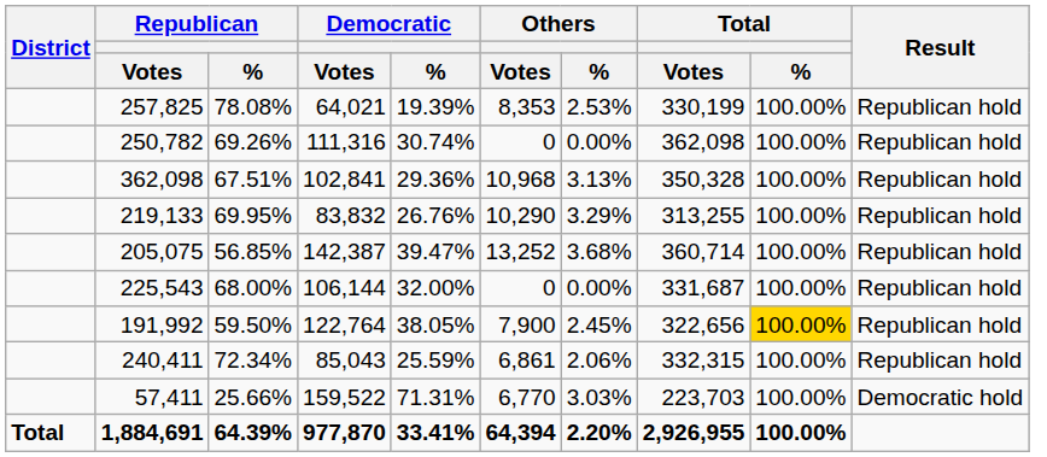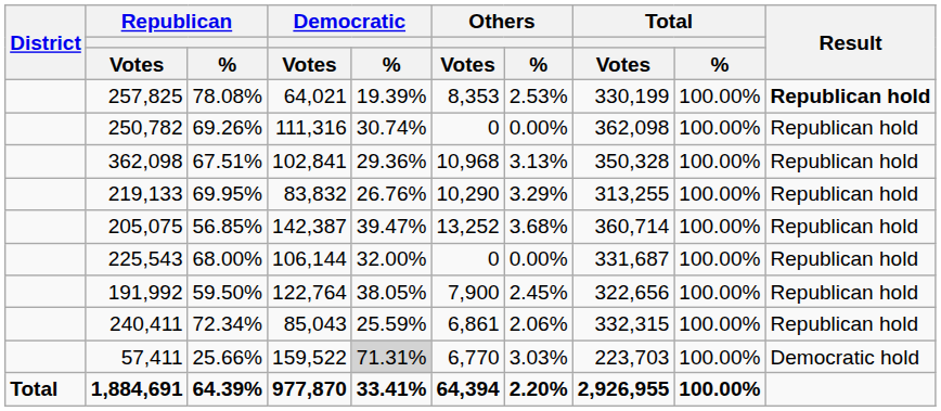257,825 | Result: normal -> bold
191,992 | Total / %: gold background -> no background
57,411 | Democratic / %: no background -> lightgrey background
